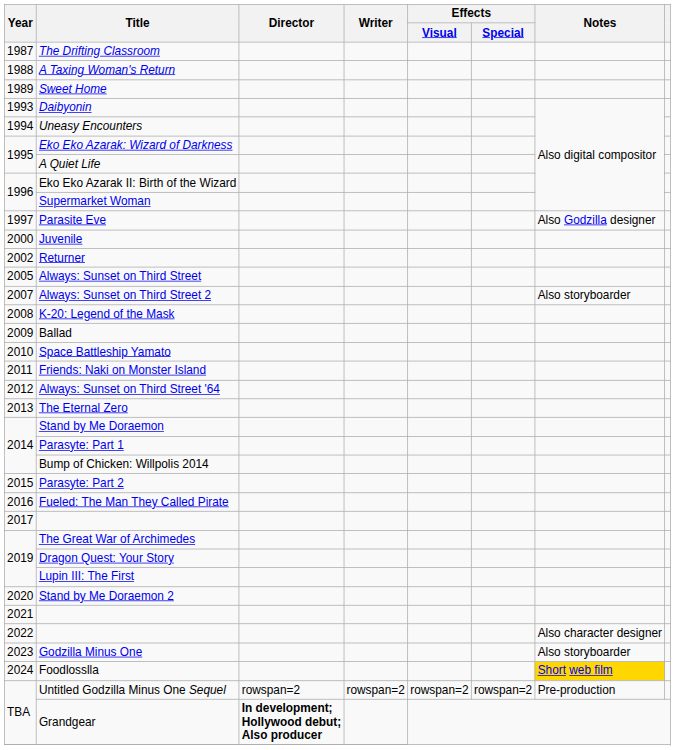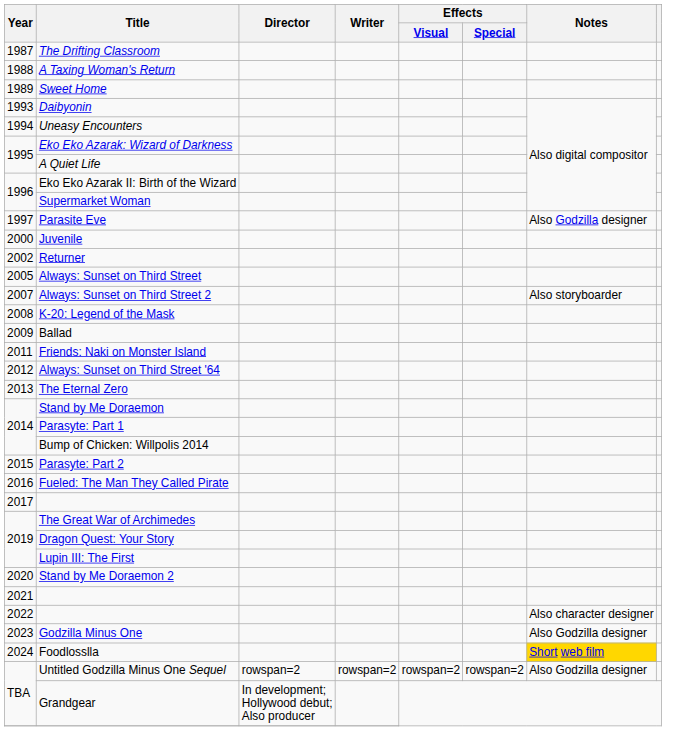- row: 2010 | Space Battleship Yamato
Godzilla Minus One | Notes: Also storyboarder -> Also Godzilla designer
Untitled Godzilla Minus One Sequel | Notes: Pre-production -> Also Godzilla designer
Grandgear | Director: bold -> normal
